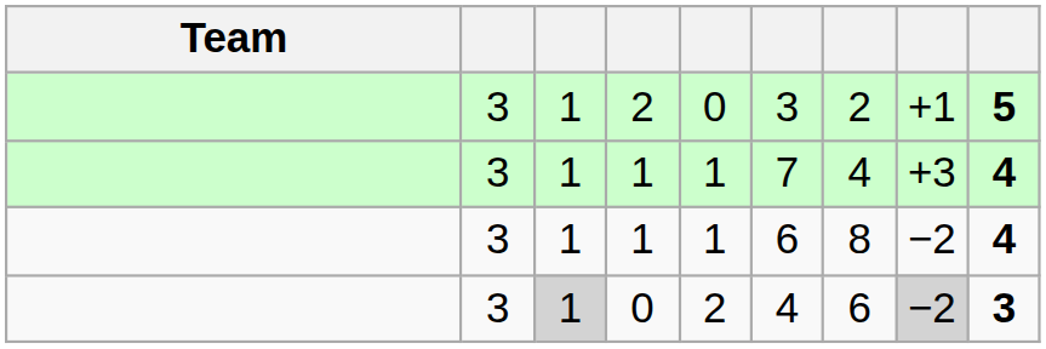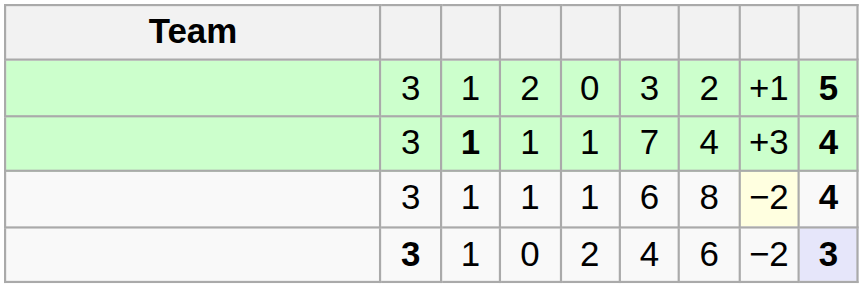row 3 | column 3: normal -> bold
row 4 | column 8: no background -> lightyellow background
row 5 | column 2: normal -> bold
row 5 | column 3: lightgrey background -> no background
row 5 | column 8: lightgrey background -> no background
row 5 | column 9: no background -> lavender background
